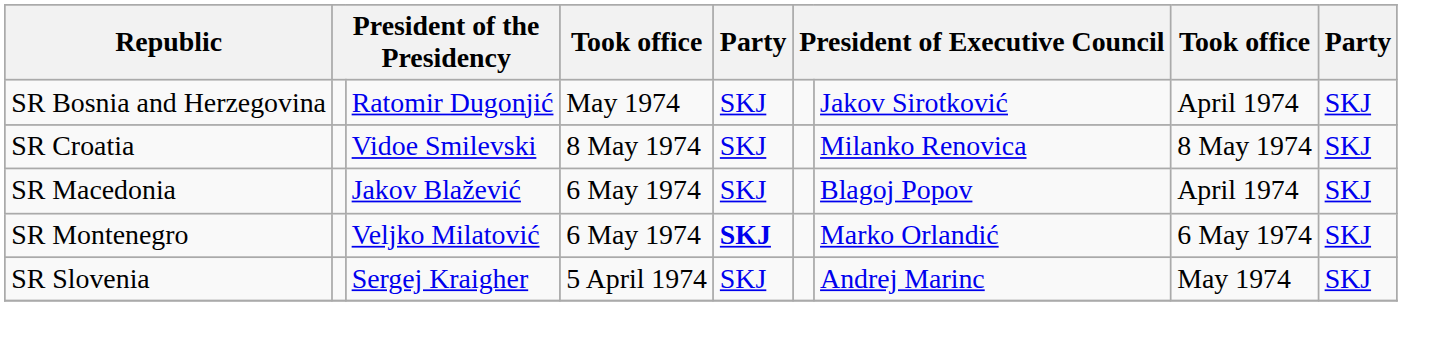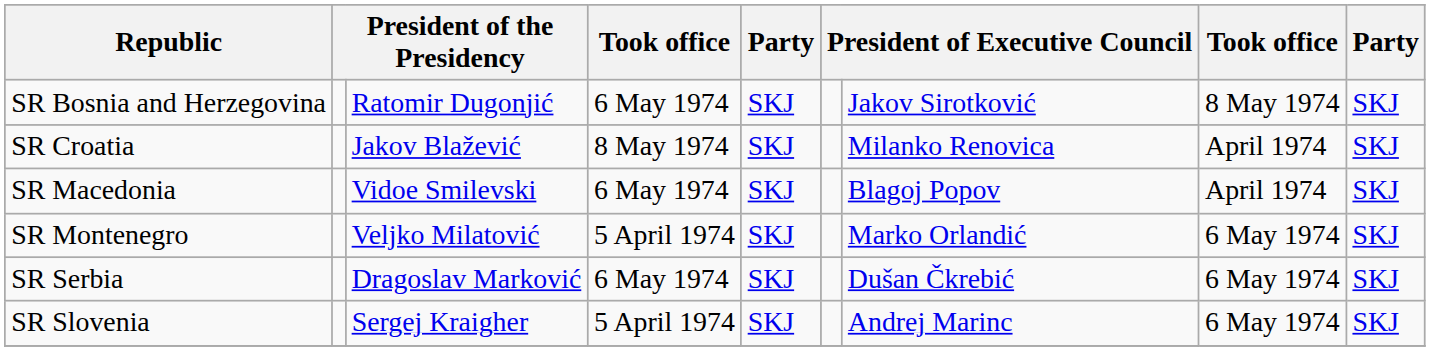SR Bosnia and Herzegovina | column 4: May 1974 -> 6 May 1974
SR Bosnia and Herzegovina | column 8: April 1974 -> 8 May 1974
SR Croatia | column 3: Vidoe Smilevski -> Jakov Blažević
SR Croatia | column 8: 8 May 1974 -> April 1974
SR Macedonia | column 3: Jakov Blažević -> Vidoe Smilevski
SR Montenegro | column 4: 6 May 1974 -> 5 April 1974
SR Montenegro | column 5: bold -> normal
+ row: SR Serbia | Dragoslav Marković | 6 May 1974 | SKJ | Dušan Čkrebić | 6 May 1974 | SKJ
SR Slovenia | column 8: May 1974 -> 6 May 1974
